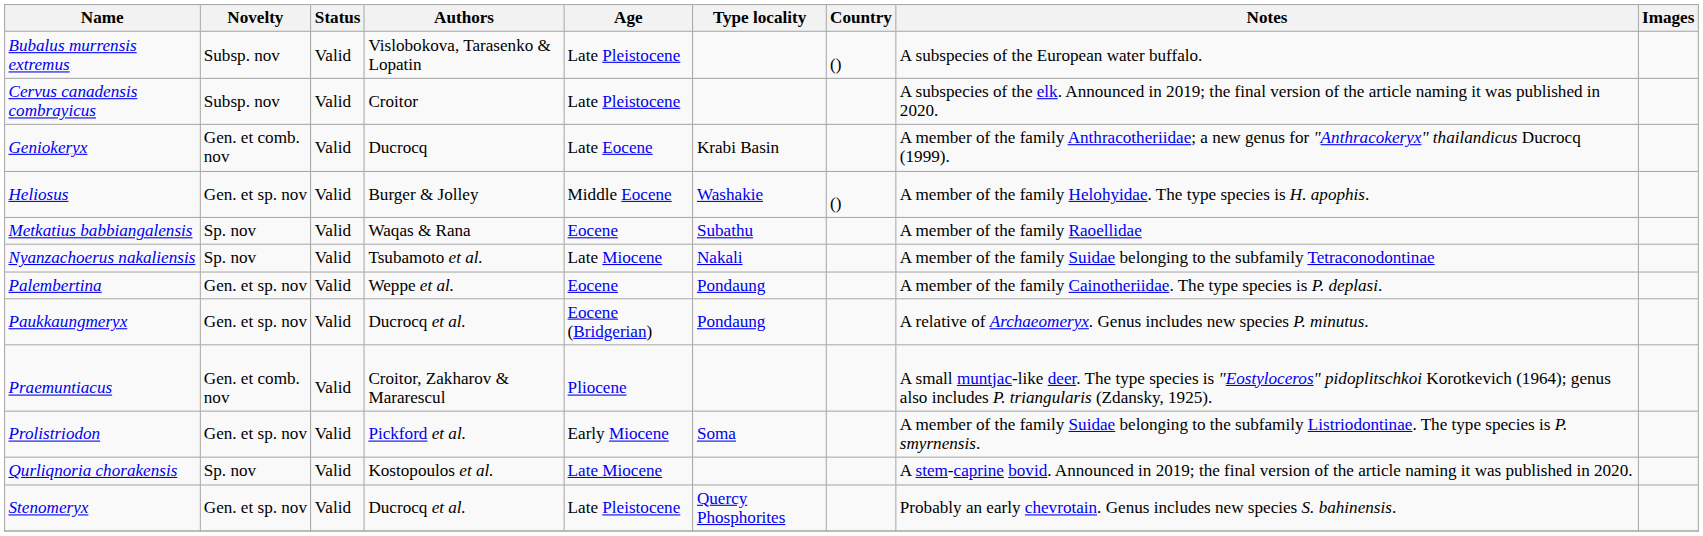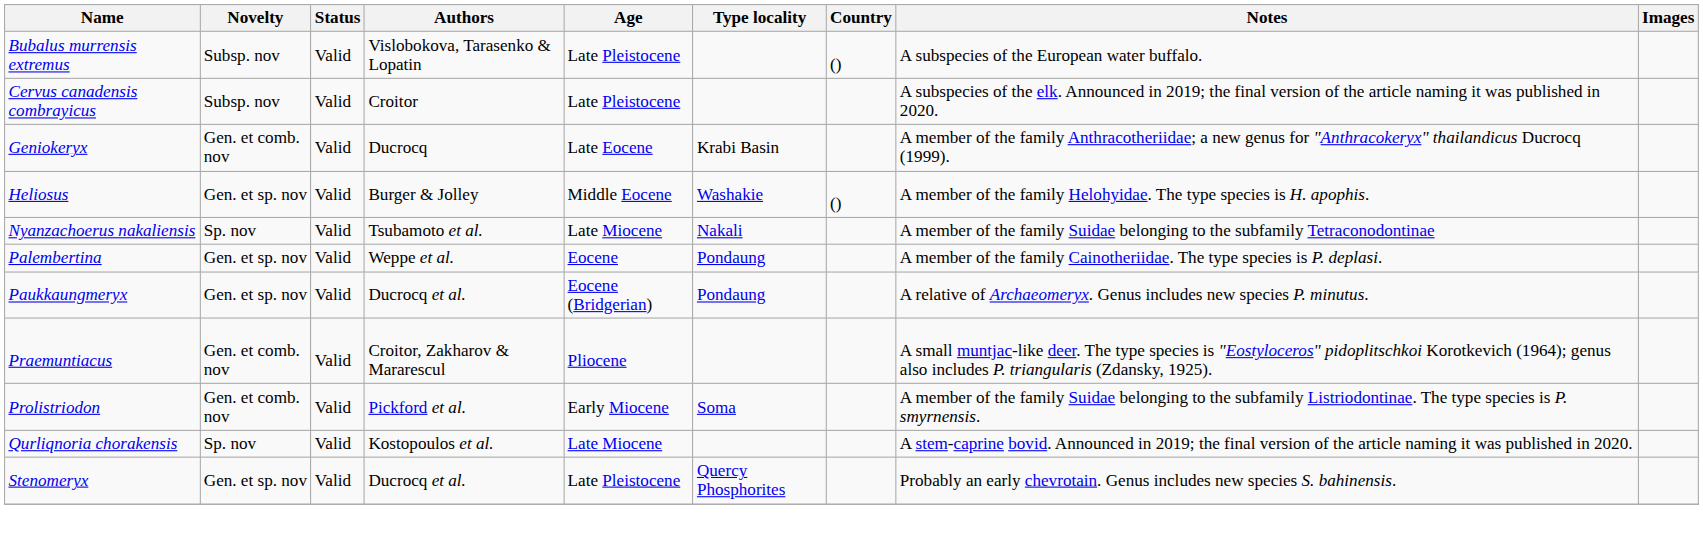- row: Metkatius babbiangalensis | Sp. nov | Valid | Waqas & Rana | Eocene | Subathu | A member of the family Raoellidae
Prolistriodon | Novelty: Gen. et sp. nov -> Gen. et comb. nov
